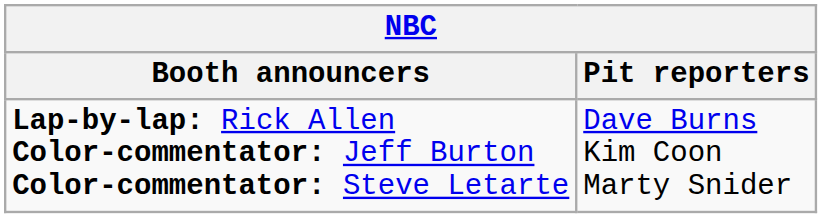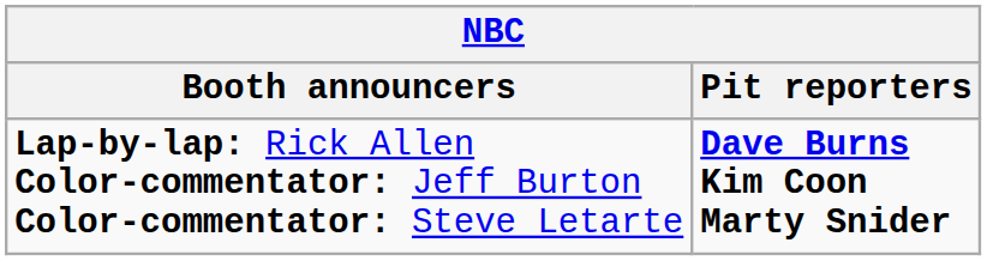row 3 | Pit reporters: normal -> bold
